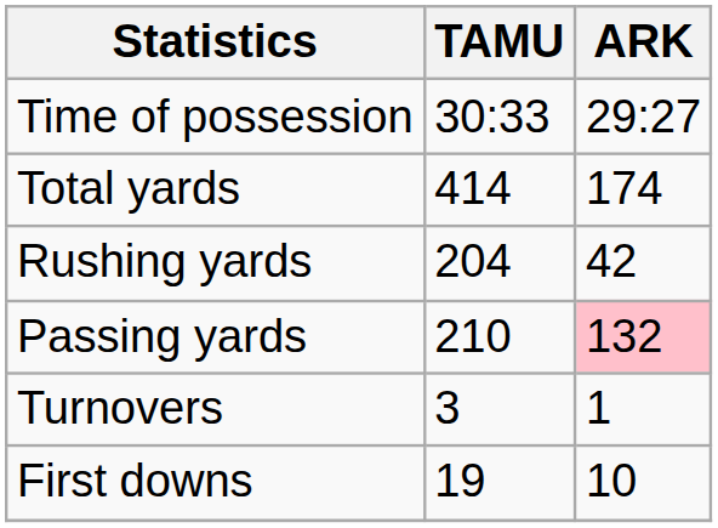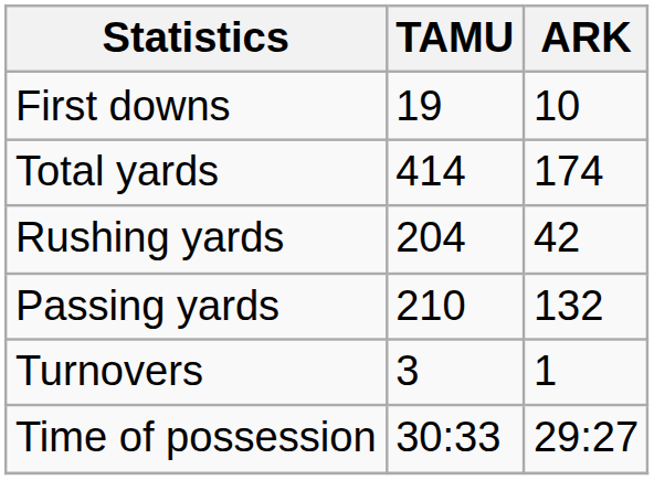rows swapped: First downs <-> Time of possession
Passing yards | ARK: pink background -> no background
